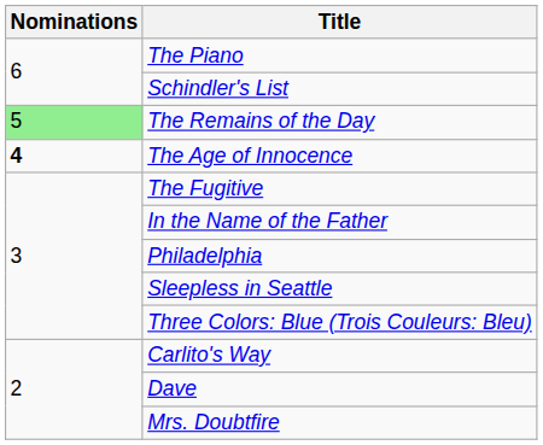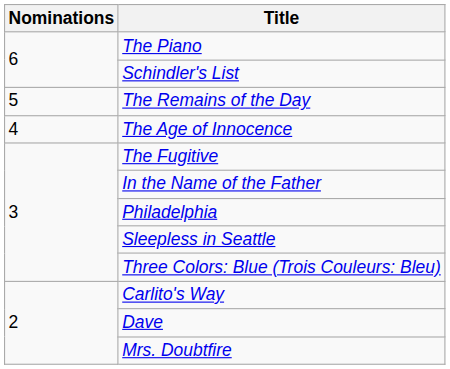The Remains of the Day | Nominations: lightgreen background -> no background
The Age of Innocence | Nominations: bold -> normal
